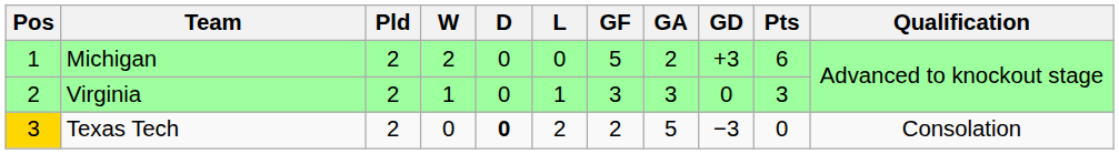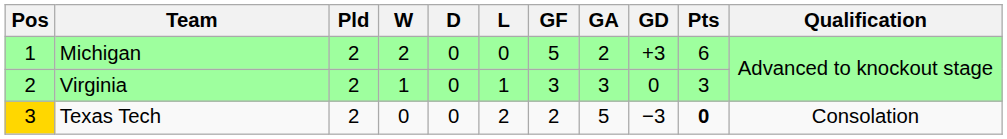Texas Tech | D: bold -> normal
Texas Tech | Pts: normal -> bold
